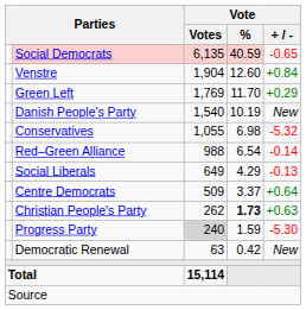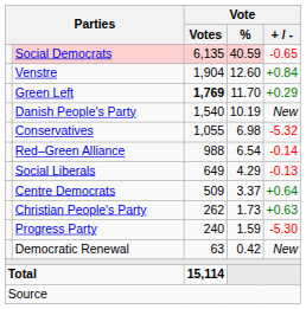Green Left | Vote / Votes: normal -> bold
Christian People's Party | Vote / %: bold -> normal
Progress Party | Vote / Votes: lightgrey background -> no background
